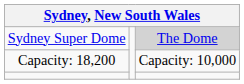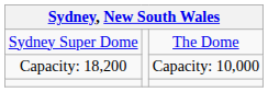Sydney Super Dome | column 3: lightgrey background -> no background
